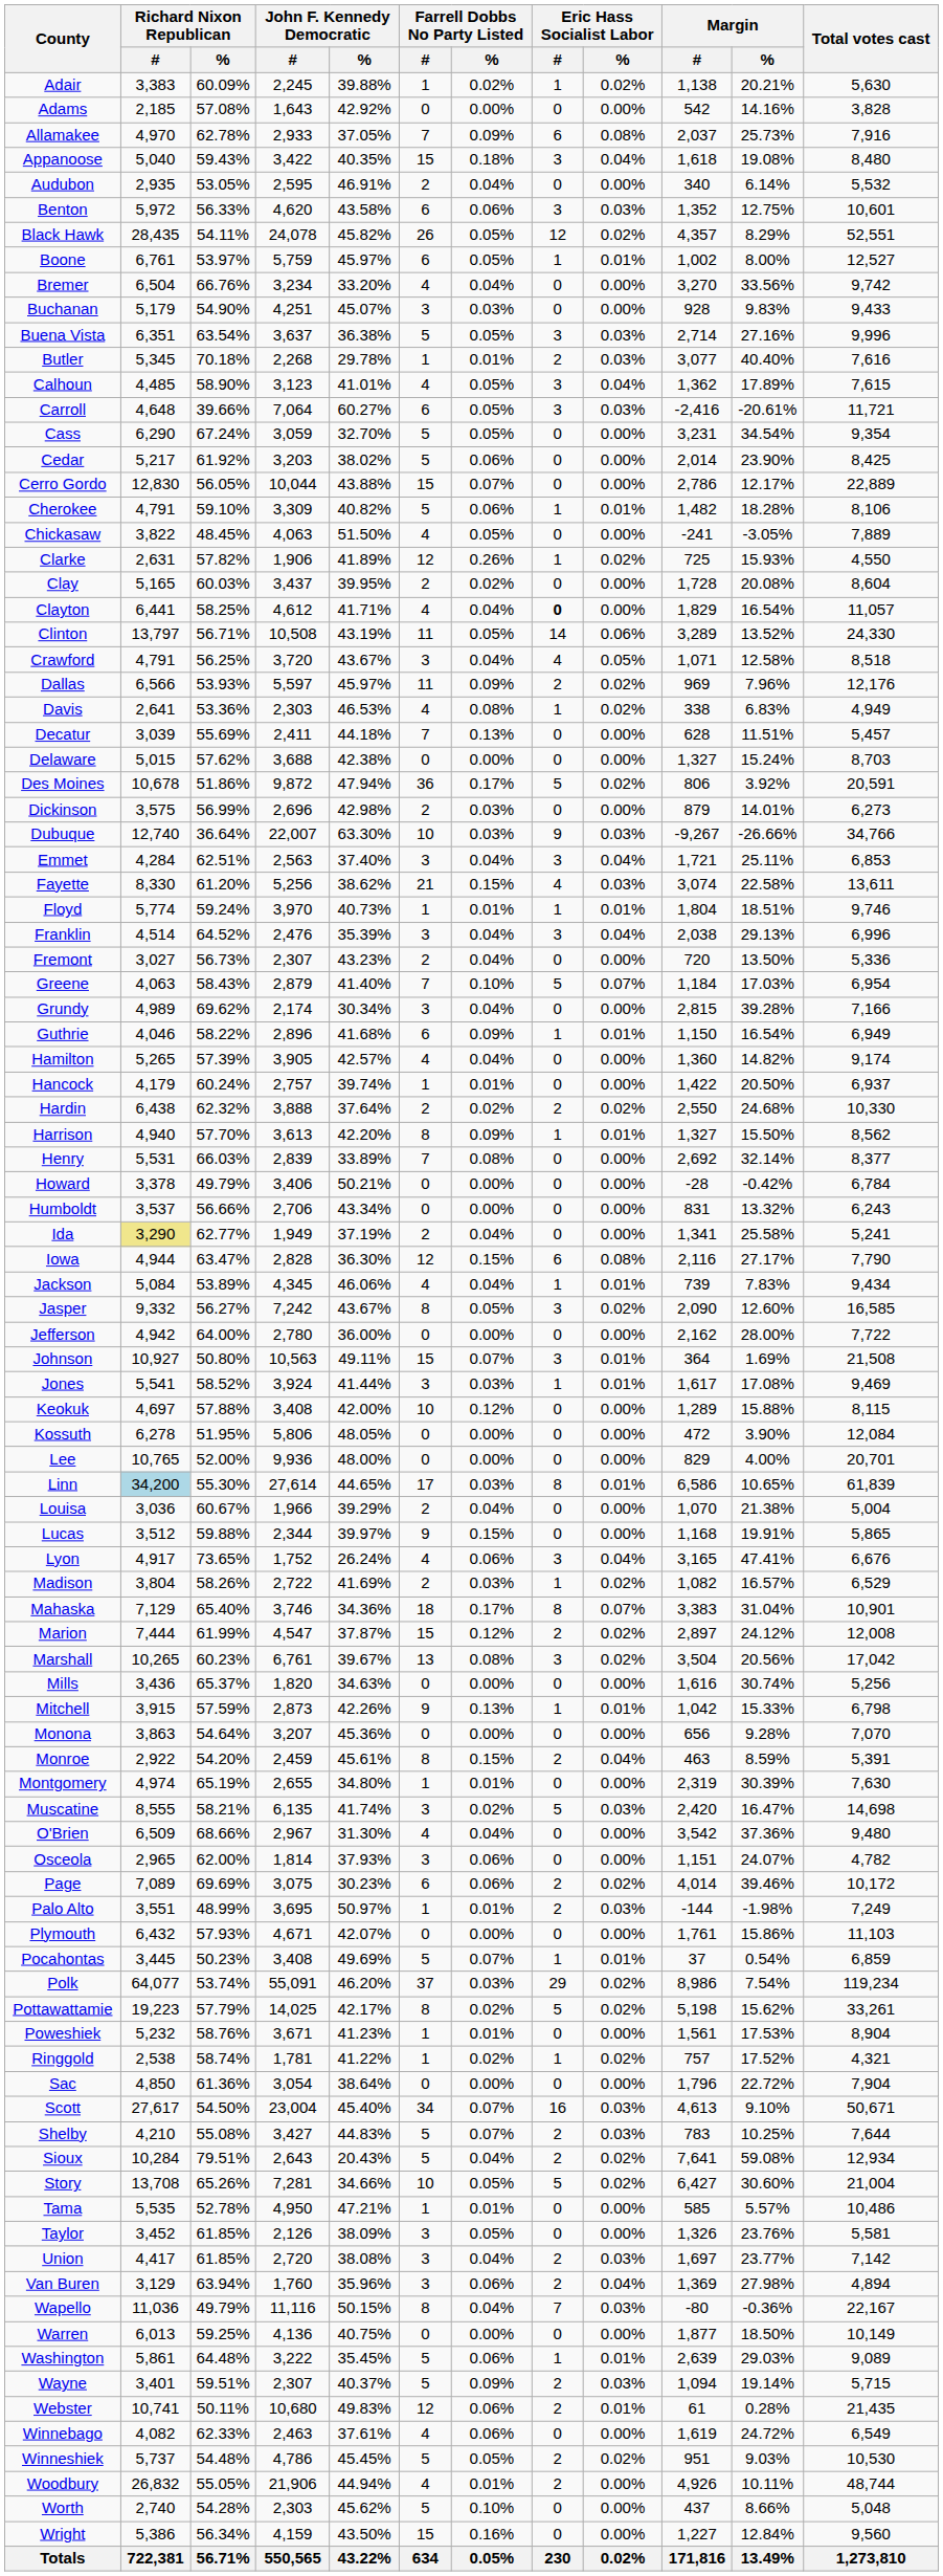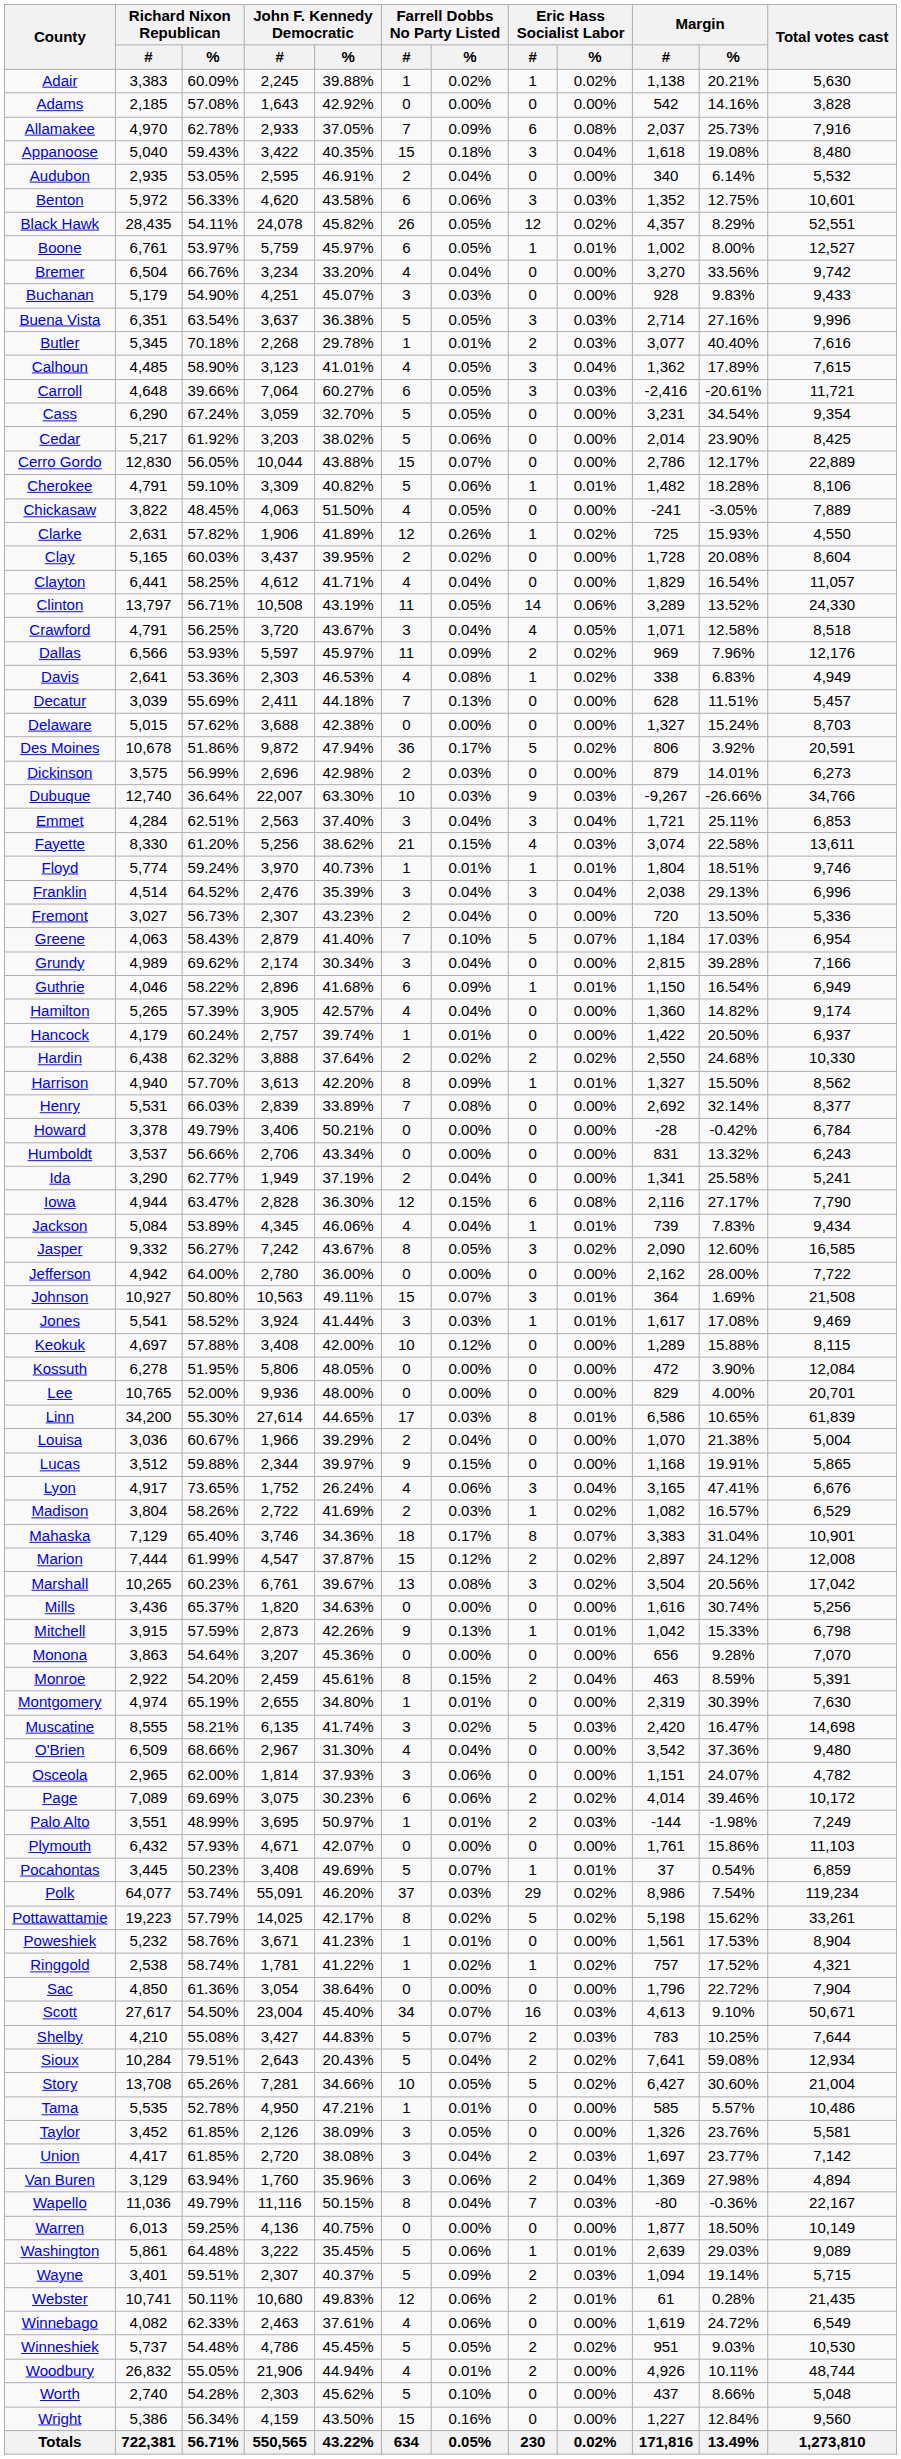Clayton | Eric Hass Socialist Labor / #: bold -> normal
Ida | Richard Nixon Republican / #: khaki background -> no background
Linn | Richard Nixon Republican / #: lightblue background -> no background
